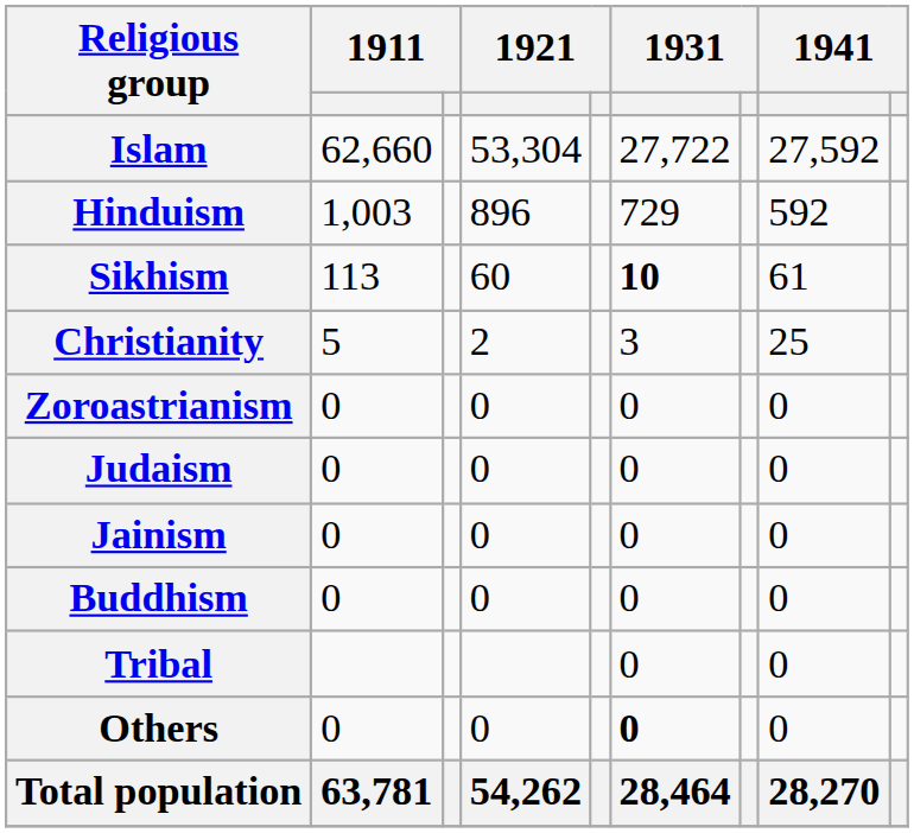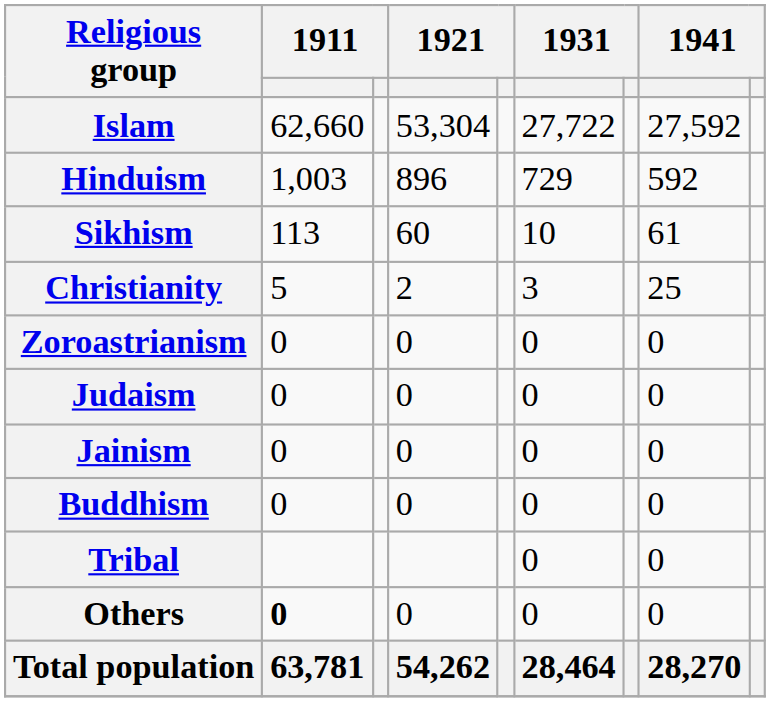Sikhism | column 6: bold -> normal
Others | column 2: normal -> bold
Others | column 6: bold -> normal
